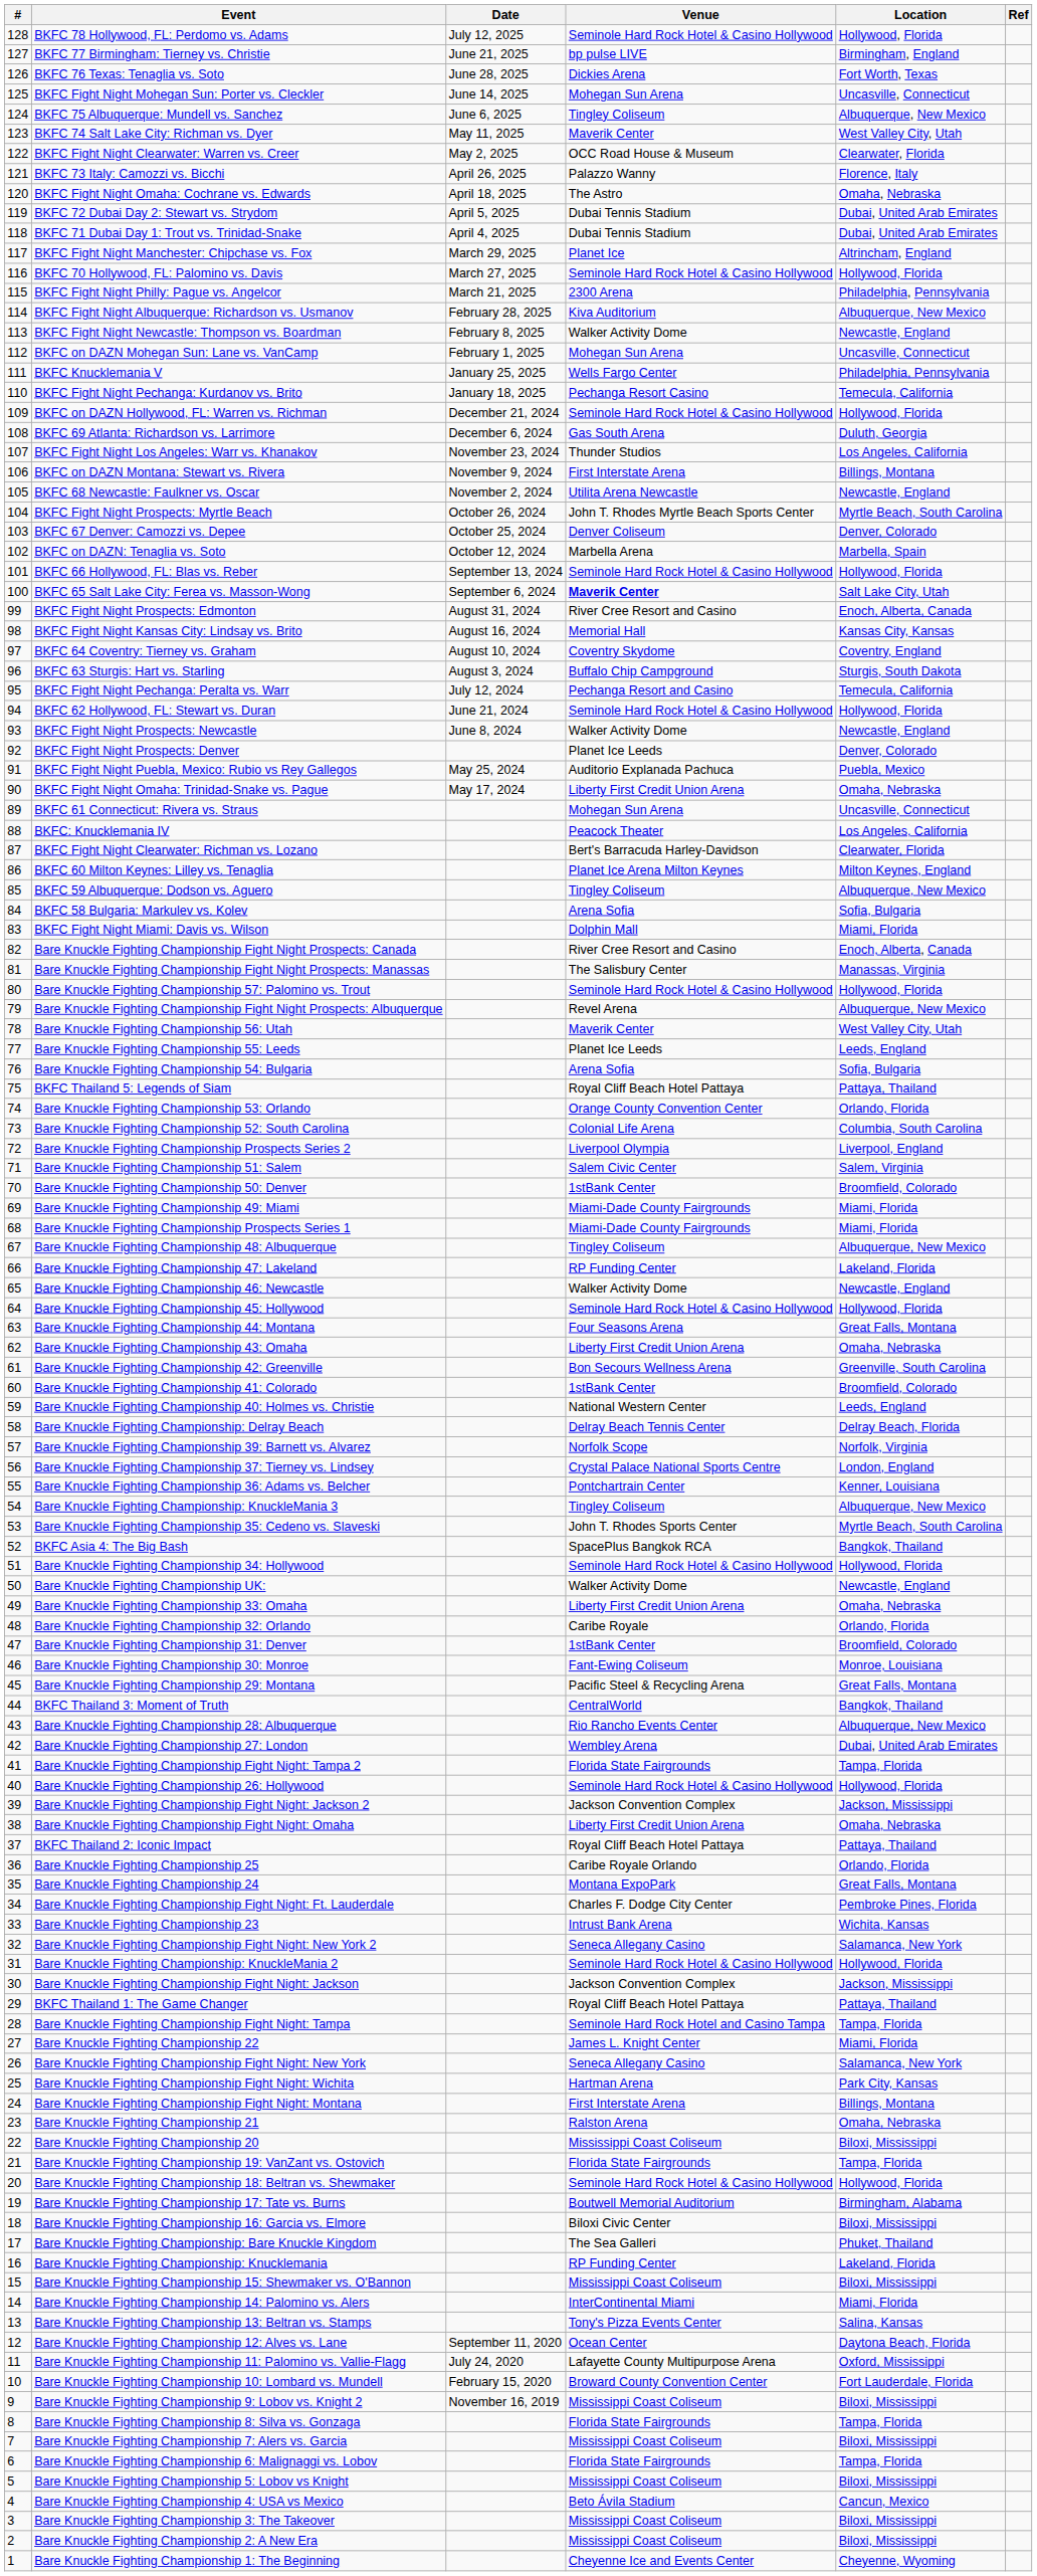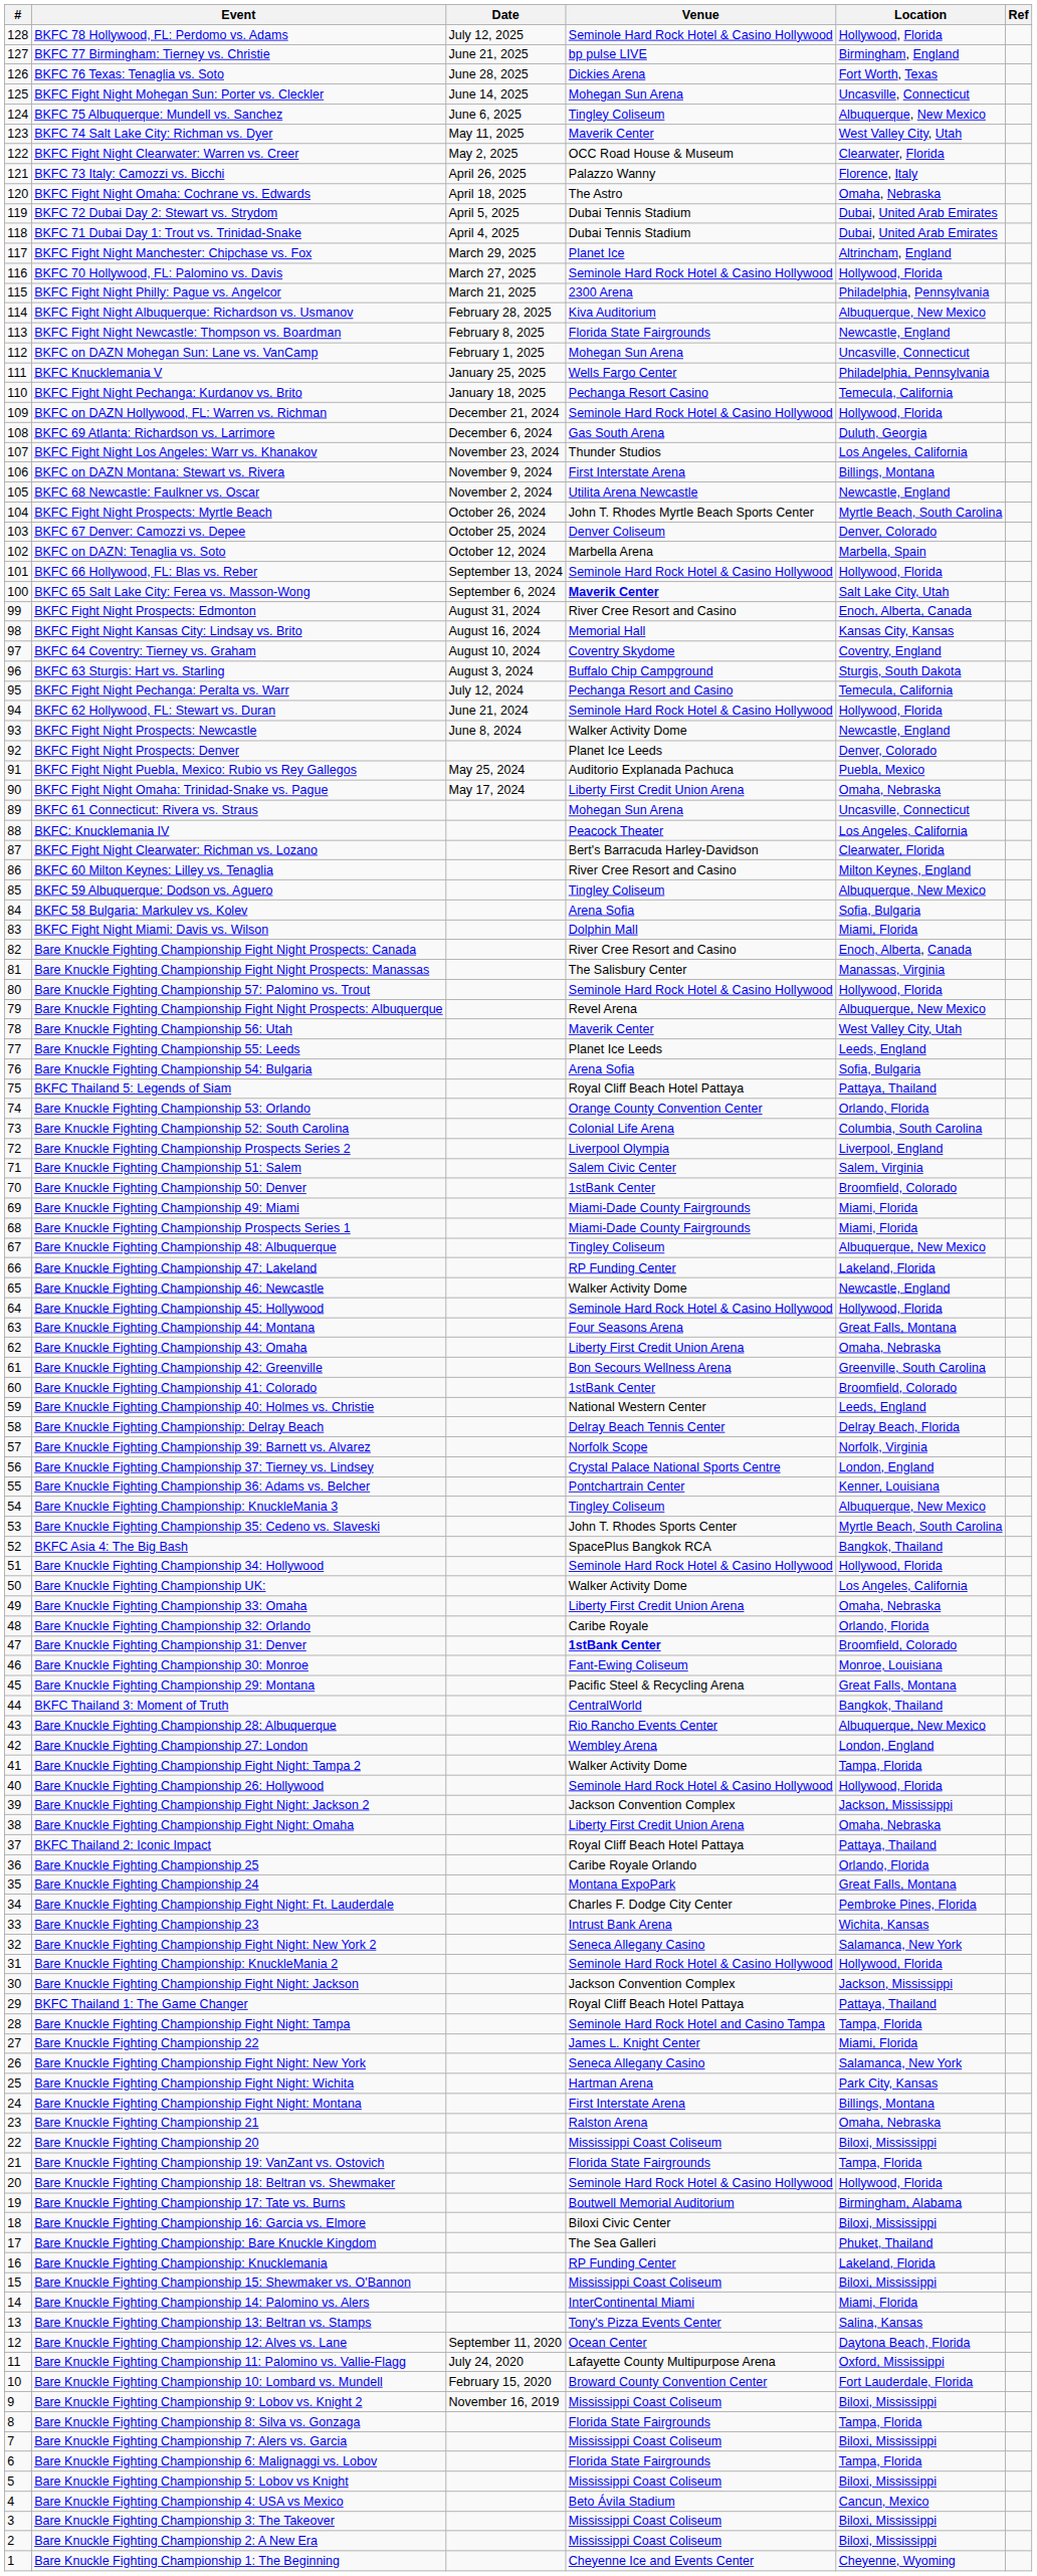BKFC Fight Night Newcastle: Thompson vs. Boardman | Venue: Walker Activity Dome -> Florida State Fairgrounds
BKFC 60 Milton Keynes: Lilley vs. Tenaglia | Venue: Planet Ice Arena Milton Keynes -> River Cree Resort and Casino
Bare Knuckle Fighting Championship UK: | Location: Newcastle, England -> Los Angeles, California
Bare Knuckle Fighting Championship 31: Denver | Venue: normal -> bold
Bare Knuckle Fighting Championship 27: London | Location: Dubai, United Arab Emirates -> London, England
Bare Knuckle Fighting Championship Fight Night: Tampa 2 | Venue: Florida State Fairgrounds -> Walker Activity Dome
